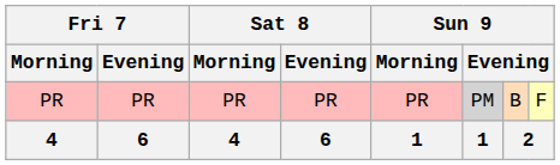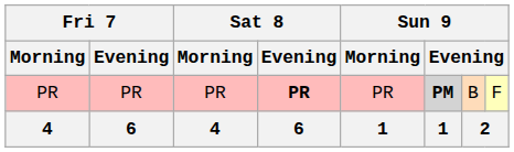row 3 | Sat 8 / Evening: normal -> bold
row 3 | column 6: normal -> bold
